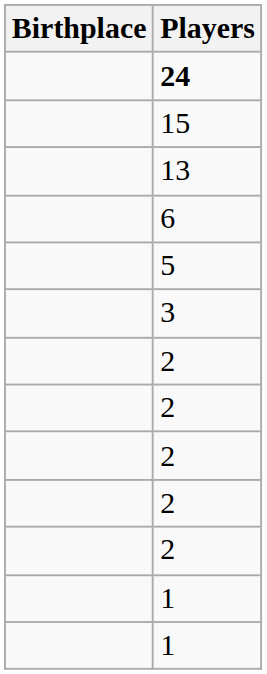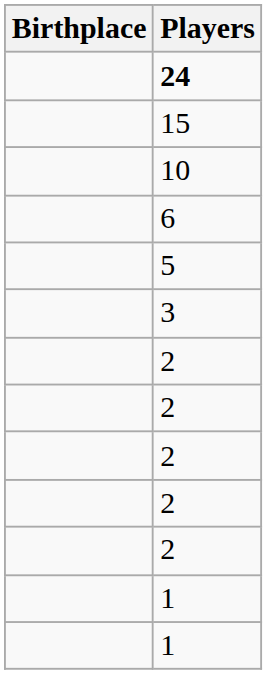row 4 | Players: 13 -> 10
